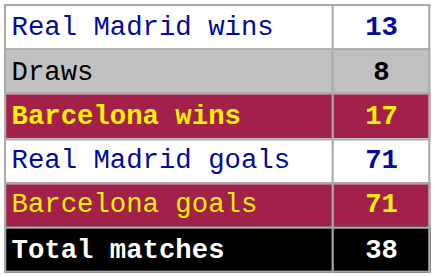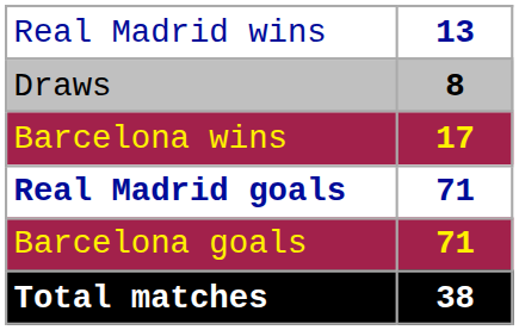Barcelona wins | column 1: bold -> normal
Real Madrid goals | column 1: normal -> bold
